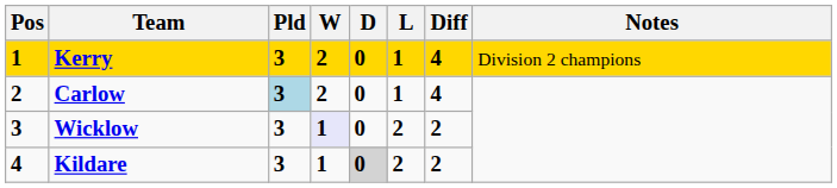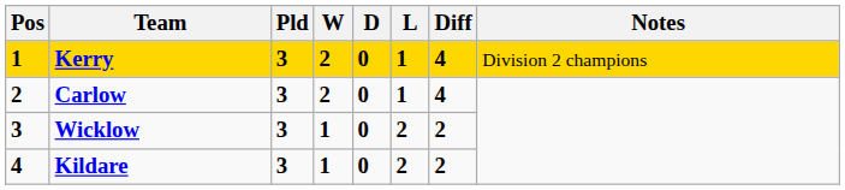Carlow | Pld: lightblue background -> no background
Wicklow | W: lavender background -> no background
Kildare | D: lightgrey background -> no background
